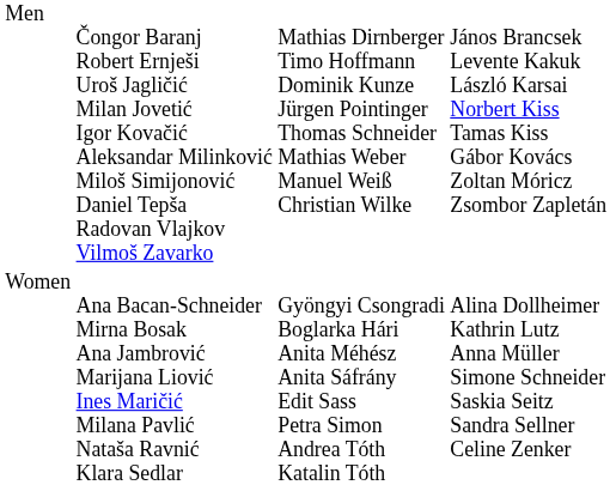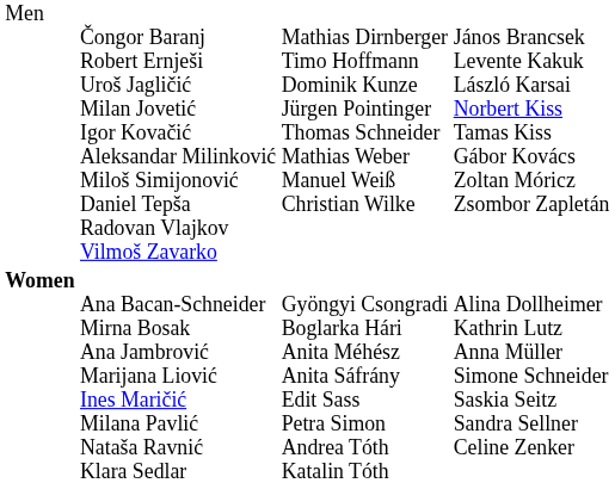Women | column 1: normal -> bold
